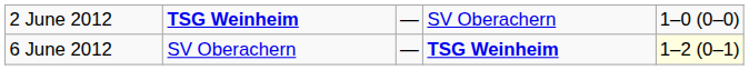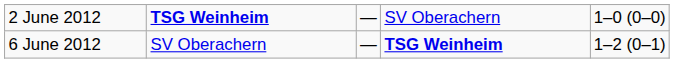6 June 2012 | column 5: lightyellow background -> no background
